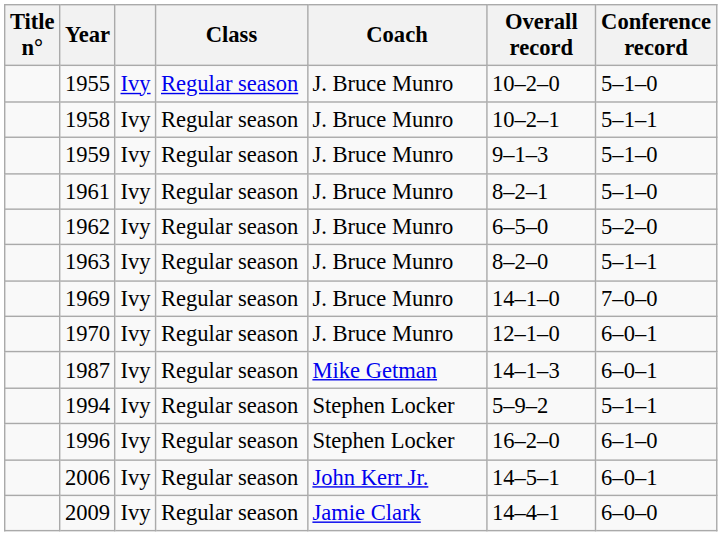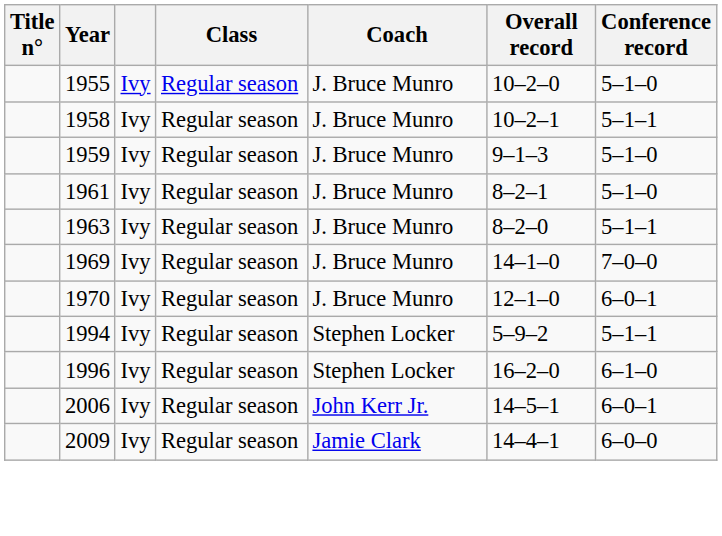- row: 1962 | Ivy | Regular season | J. Bruce Munro | 6–5–0 | 5–2–0
- row: 1987 | Ivy | Regular season | Mike Getman | 14–1–3 | 6–0–1
